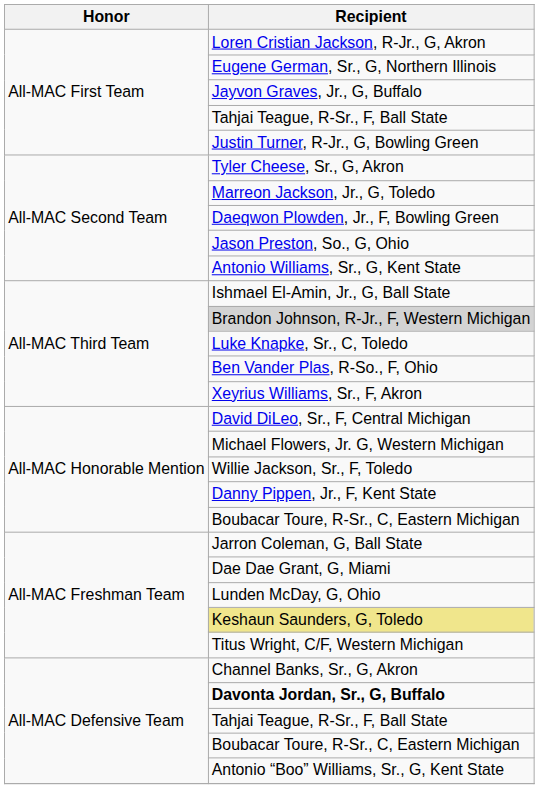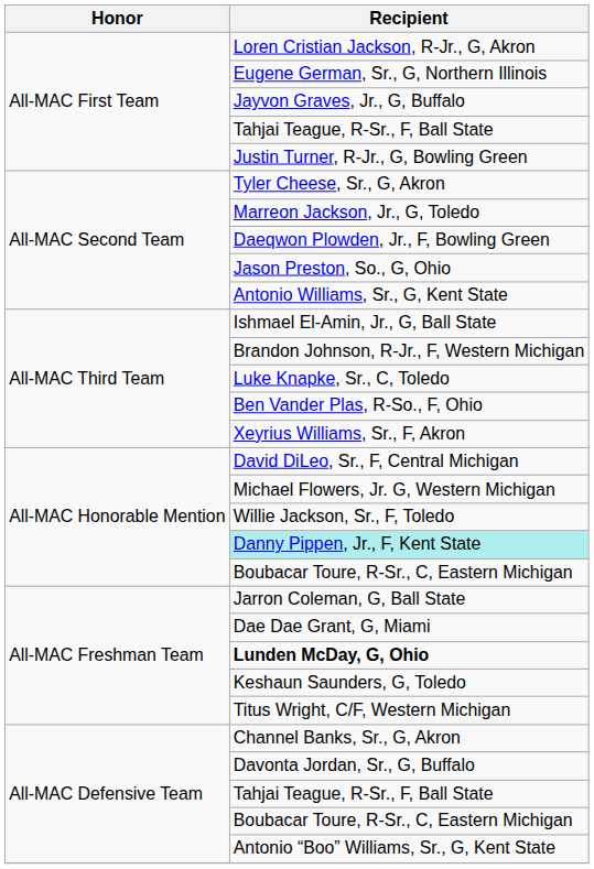row 13 | Recipient: lightgrey background -> no background
row 20 | Recipient: no background -> paleturquoise background
row 24 | Recipient: normal -> bold
row 25 | Recipient: khaki background -> no background
row 28 | Recipient: bold -> normal
